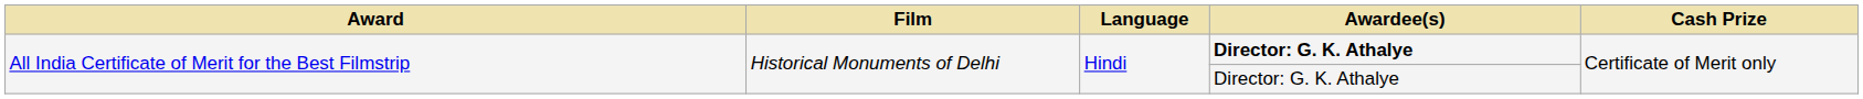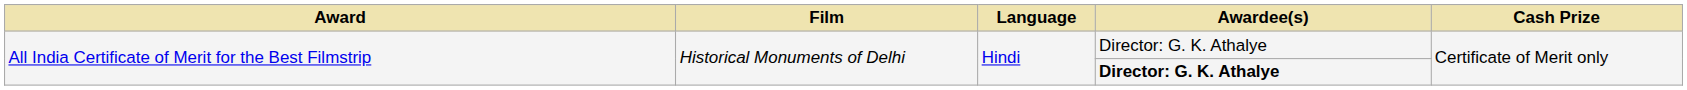row 2 | Awardee(s): bold -> normal
row 3 | Awardee(s): normal -> bold
